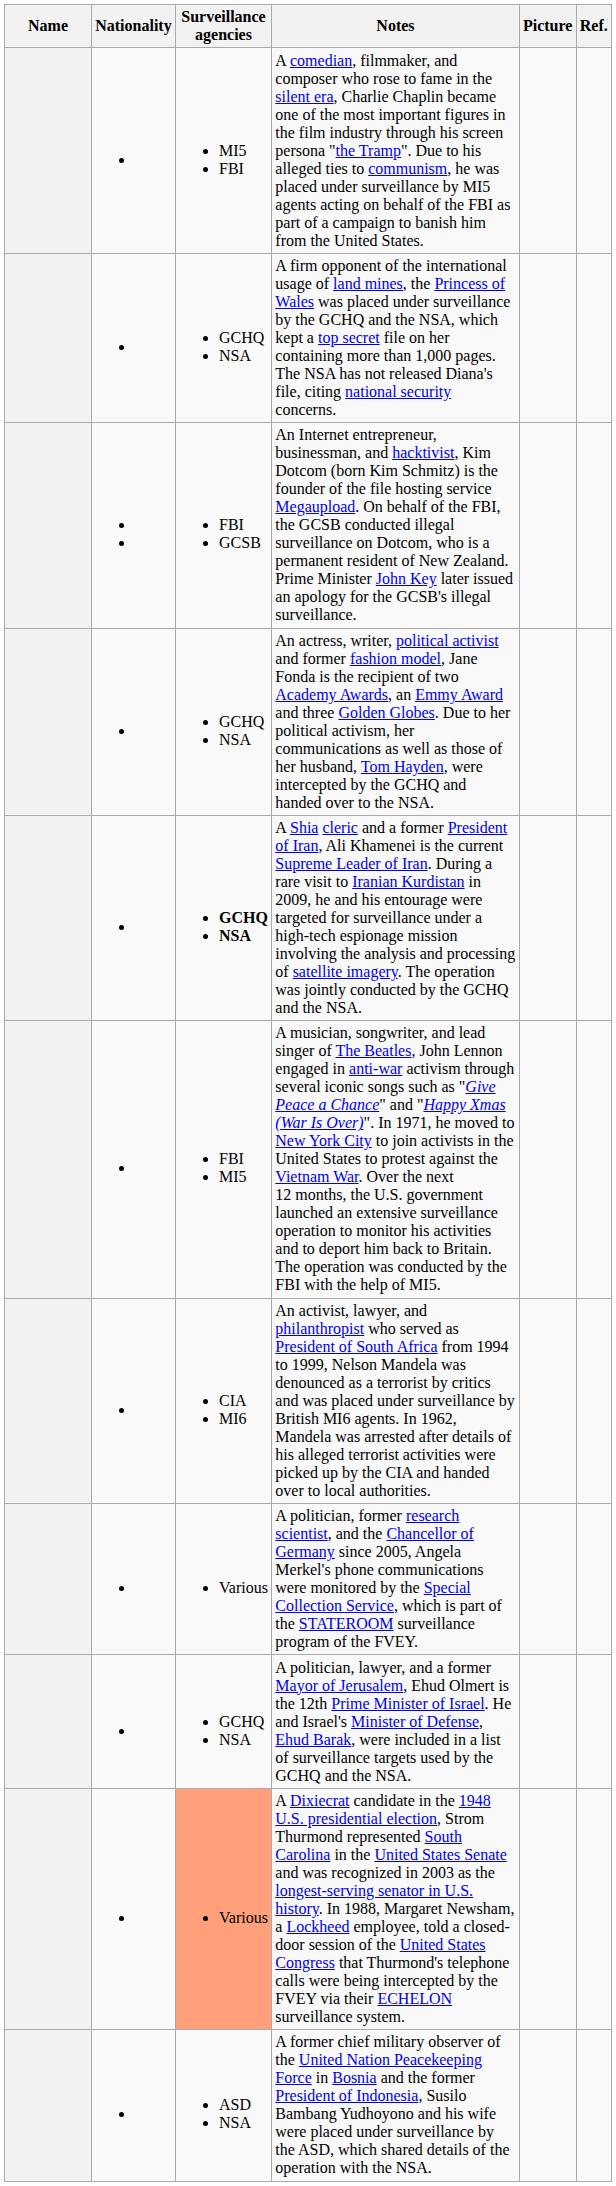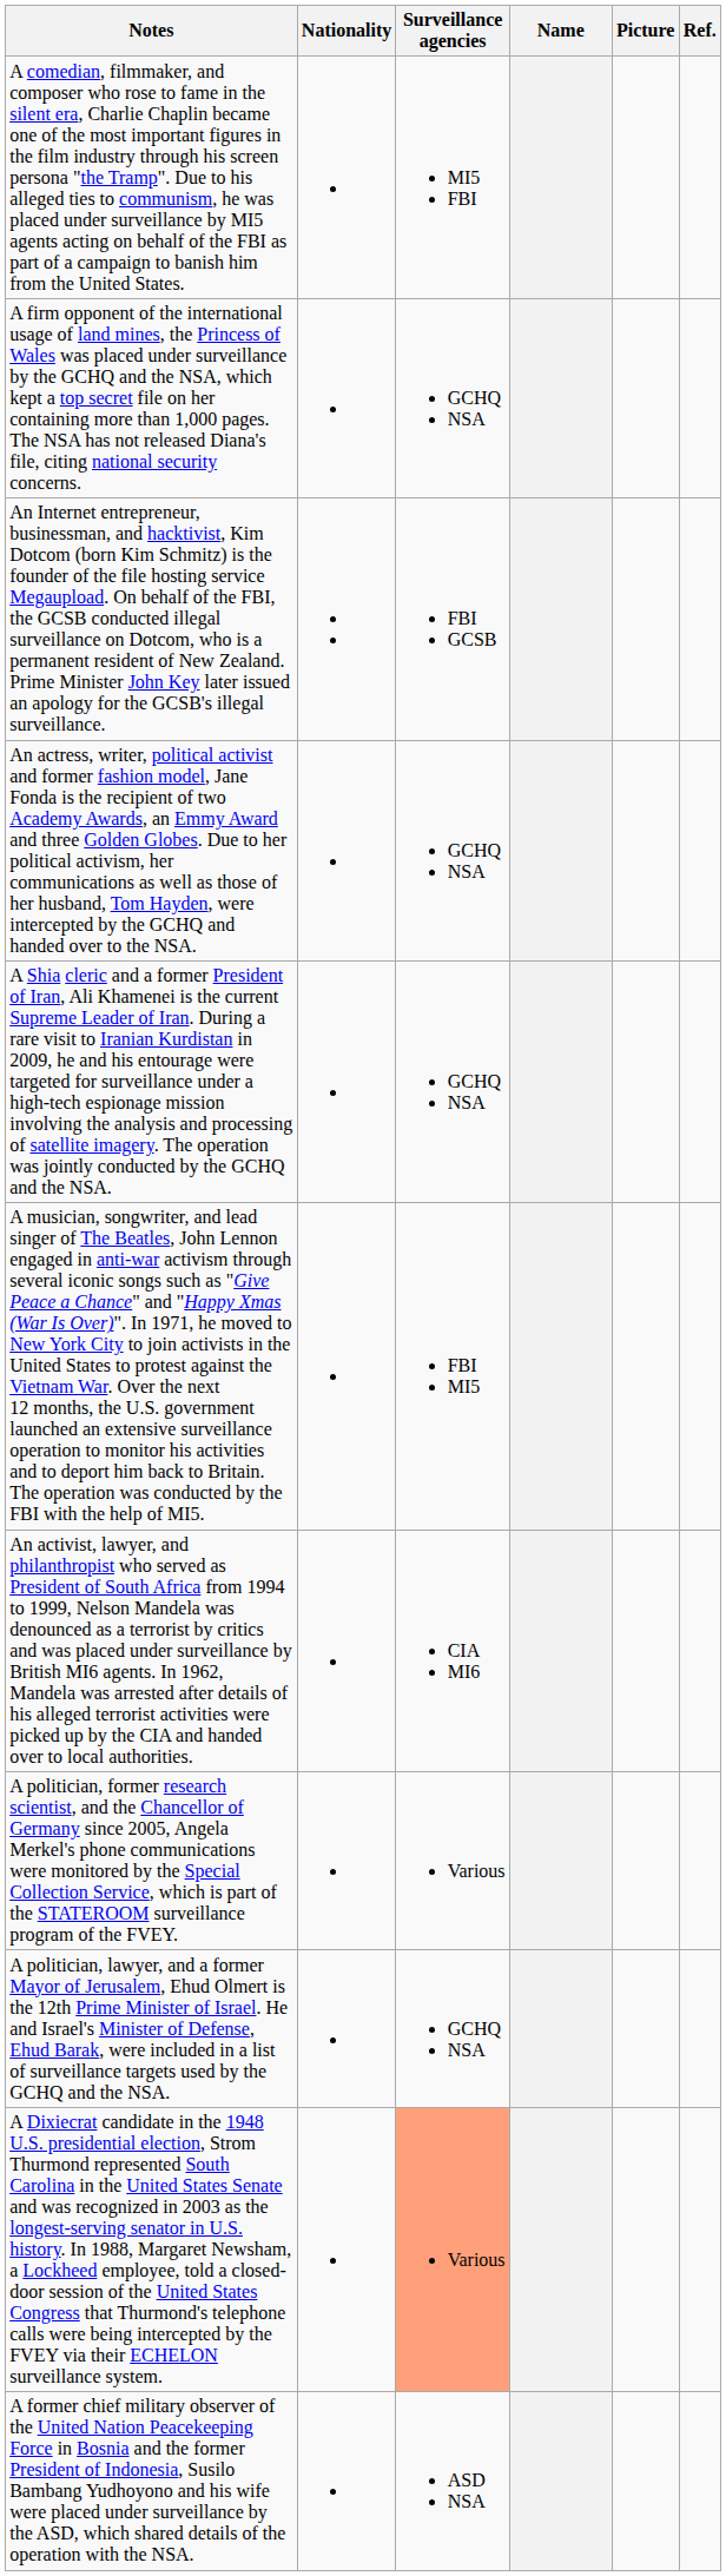columns swapped: Name <-> Notes
row 6 | Surveillance agencies: bold -> normal
